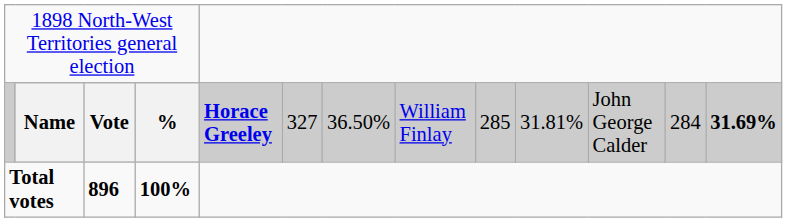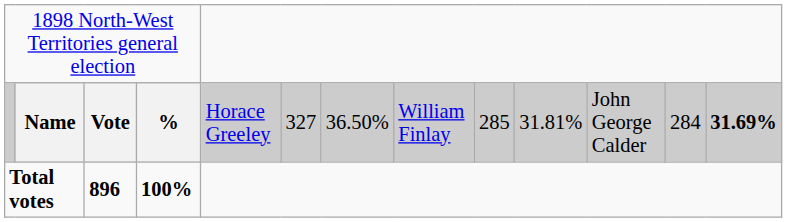row 2 | column 5: bold -> normal
